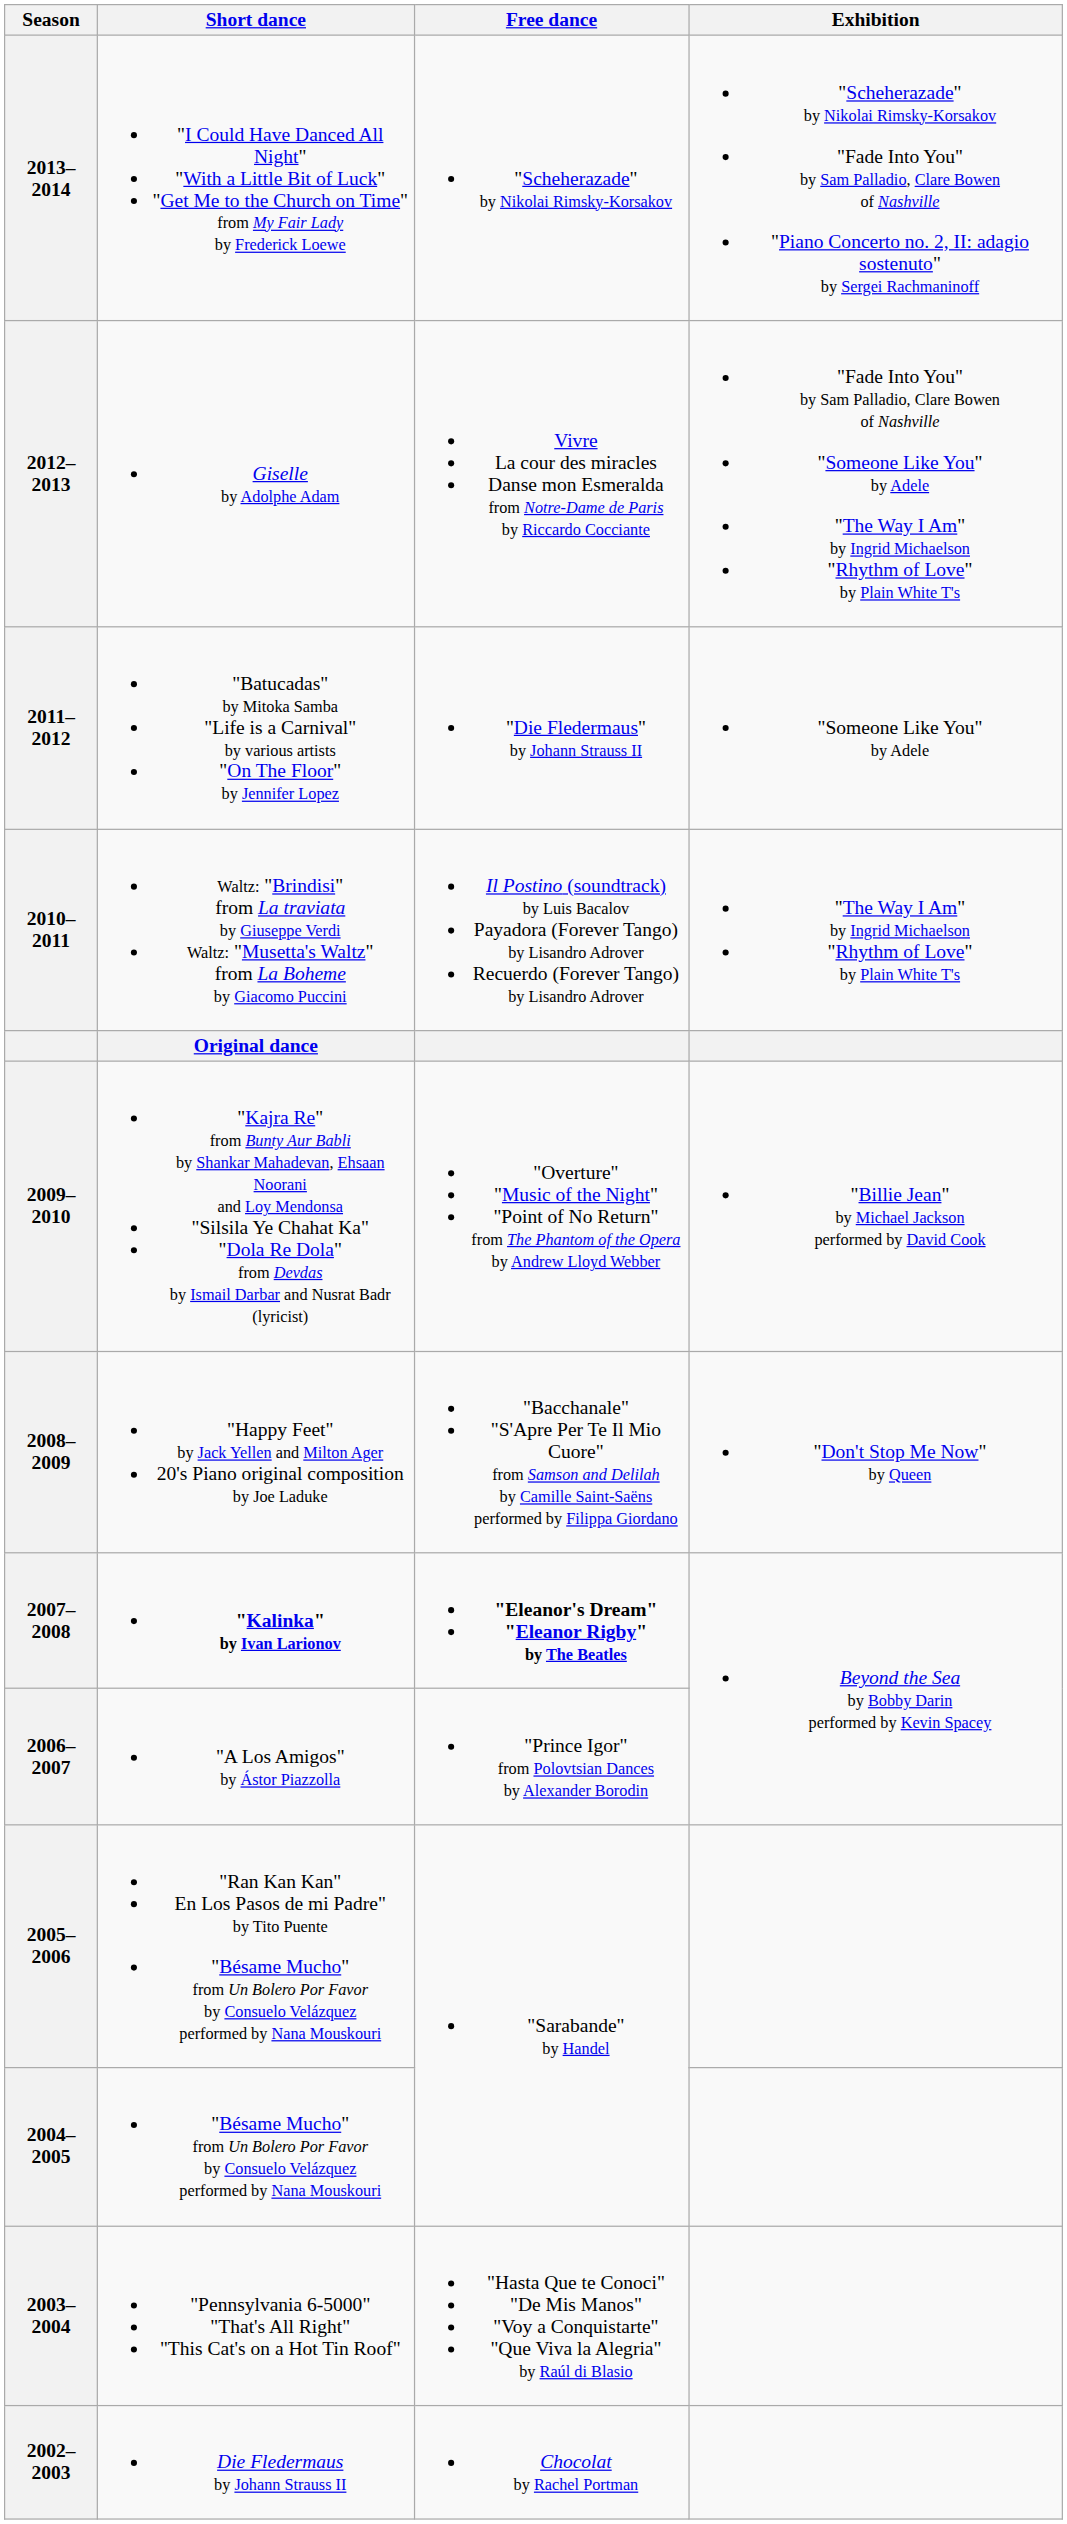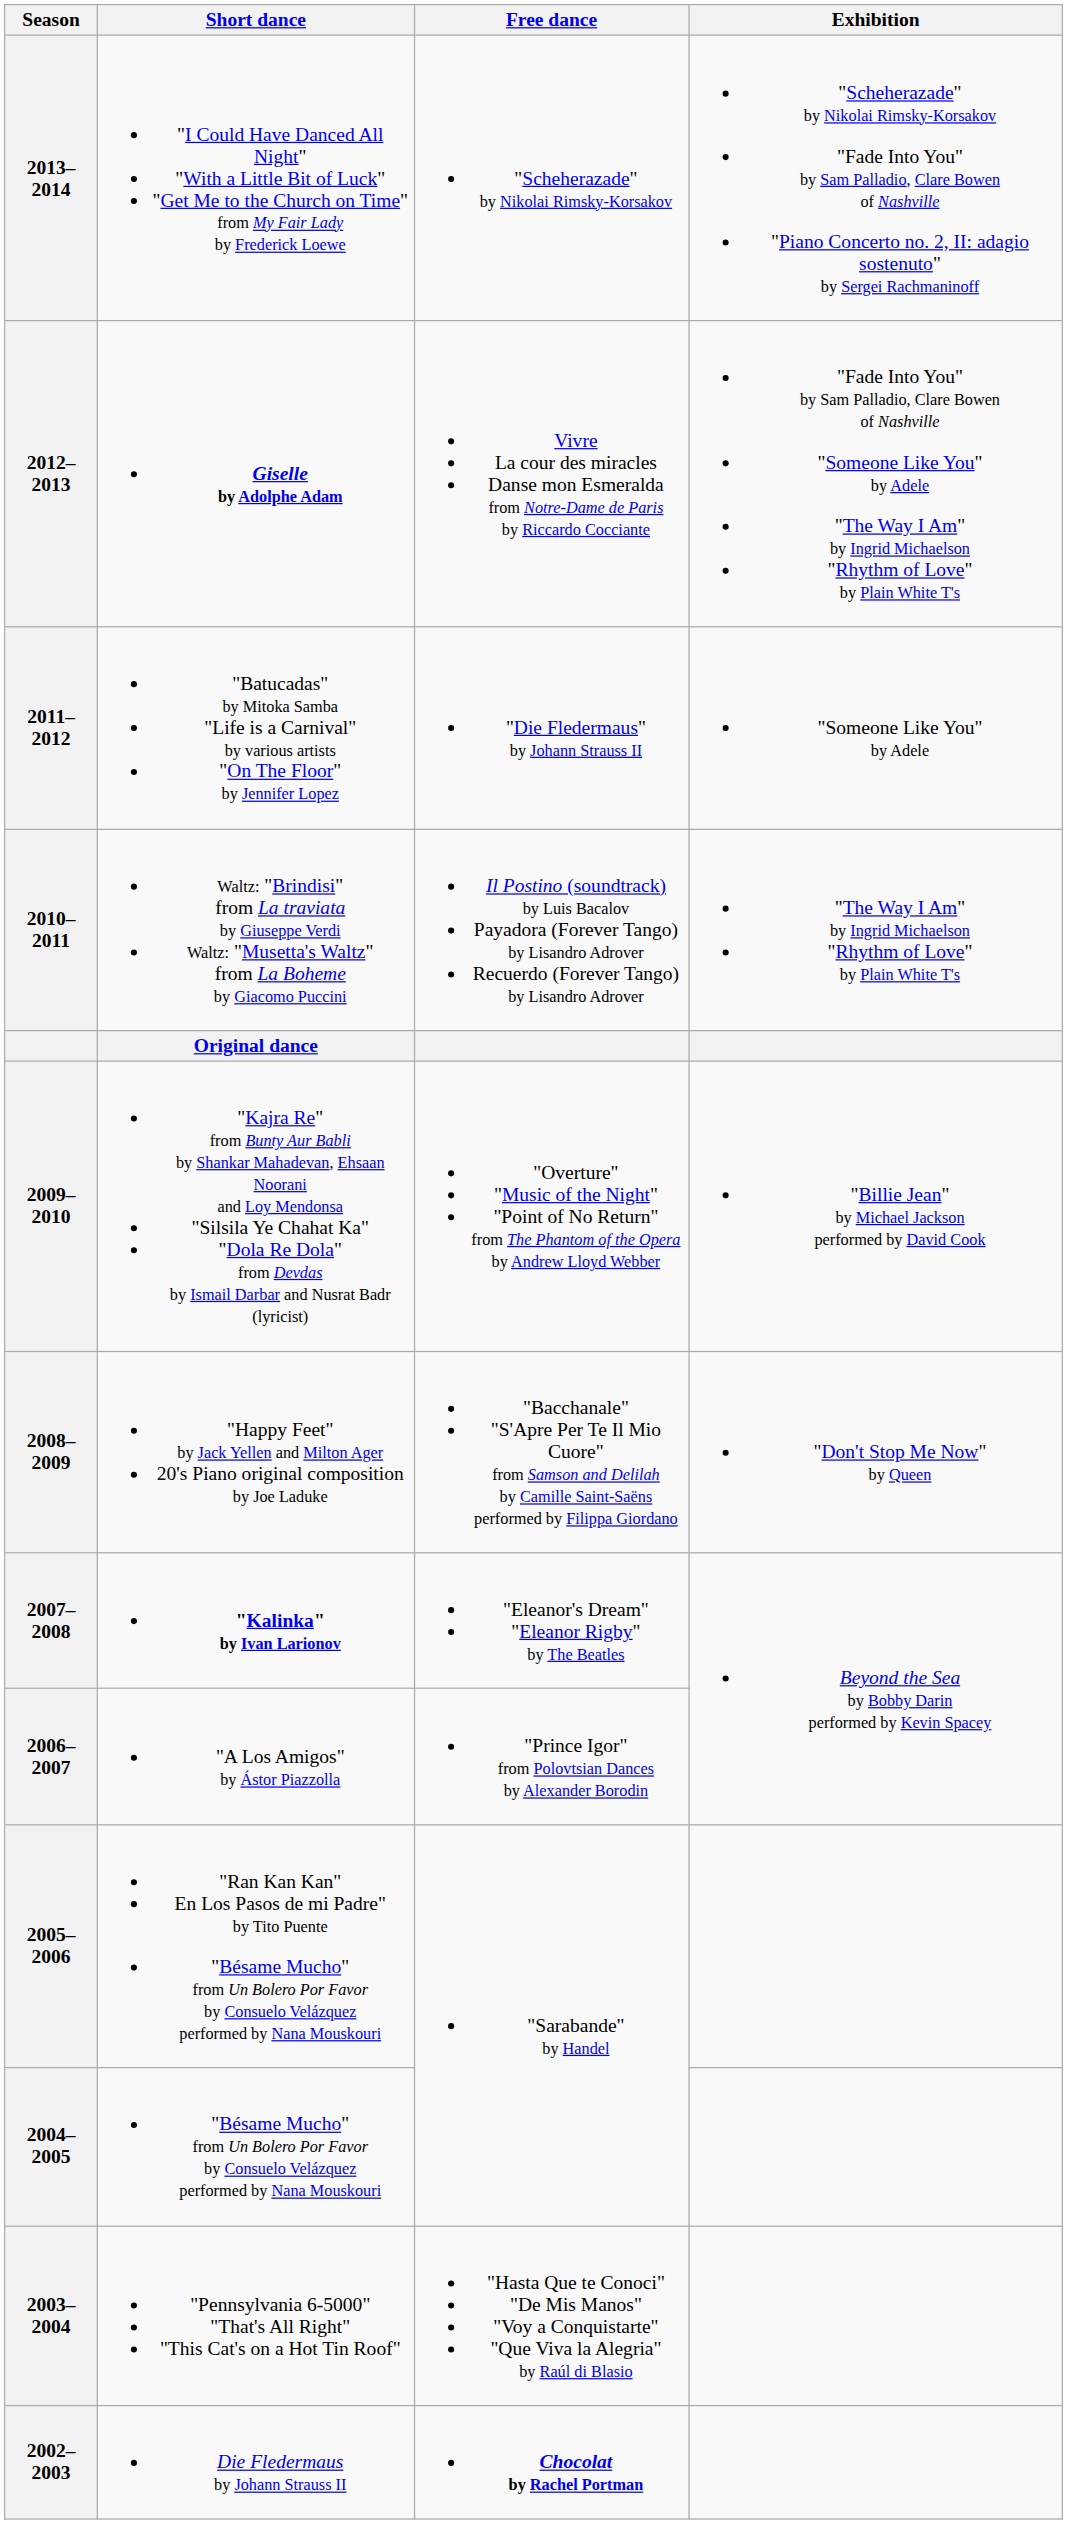2012–2013 | Short dance: normal -> bold
2007–2008 | Free dance: bold -> normal
2002–2003 | Free dance: normal -> bold
